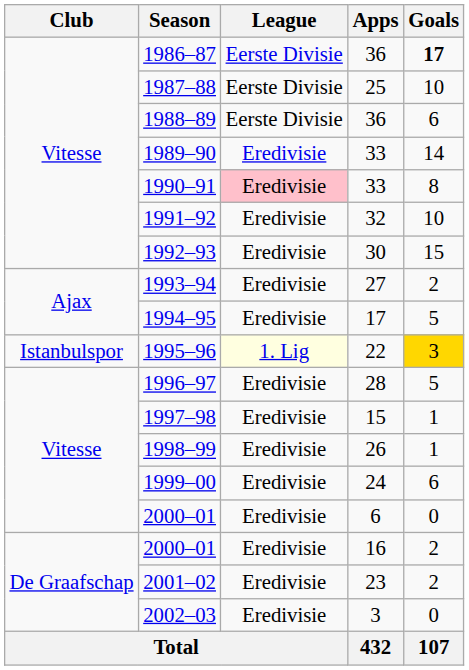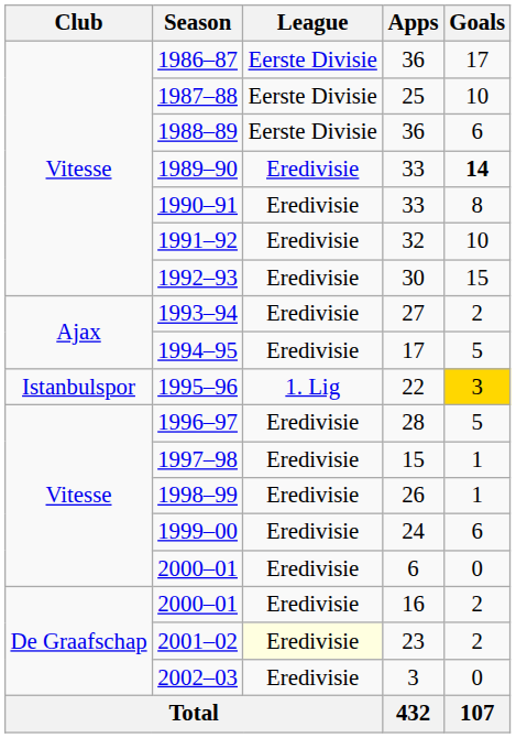1986–87 | Goals: bold -> normal
1989–90 | Goals: normal -> bold
1990–91 | League: pink background -> no background
1995–96 | League: lightyellow background -> no background
2001–02 | League: no background -> lightyellow background
